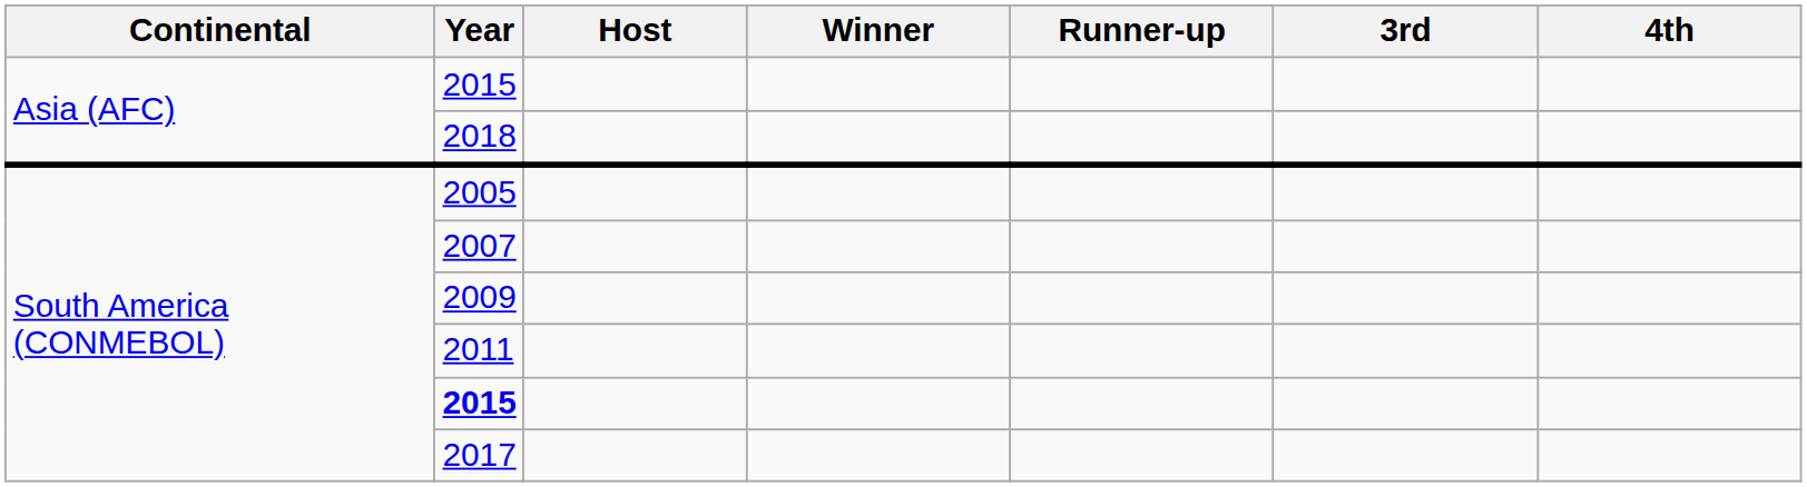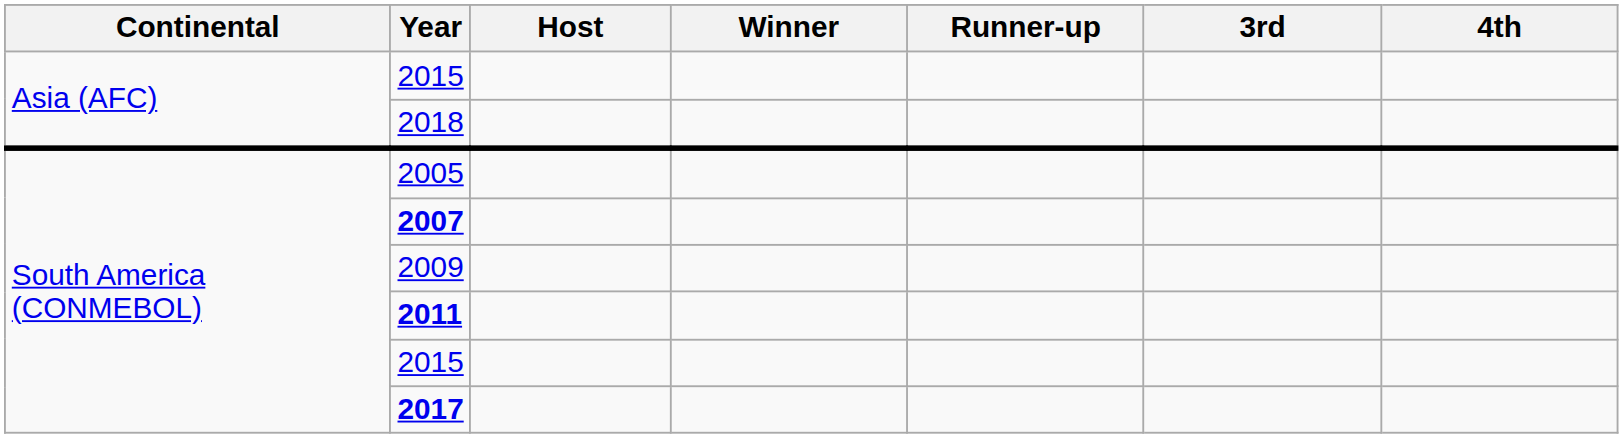2007 | Year: normal -> bold
2011 | Year: normal -> bold
South America (CONMEBOL) / 2015 | Year: bold -> normal
2017 | Year: normal -> bold
